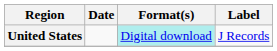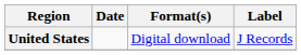United States | Format(s): paleturquoise background -> no background
